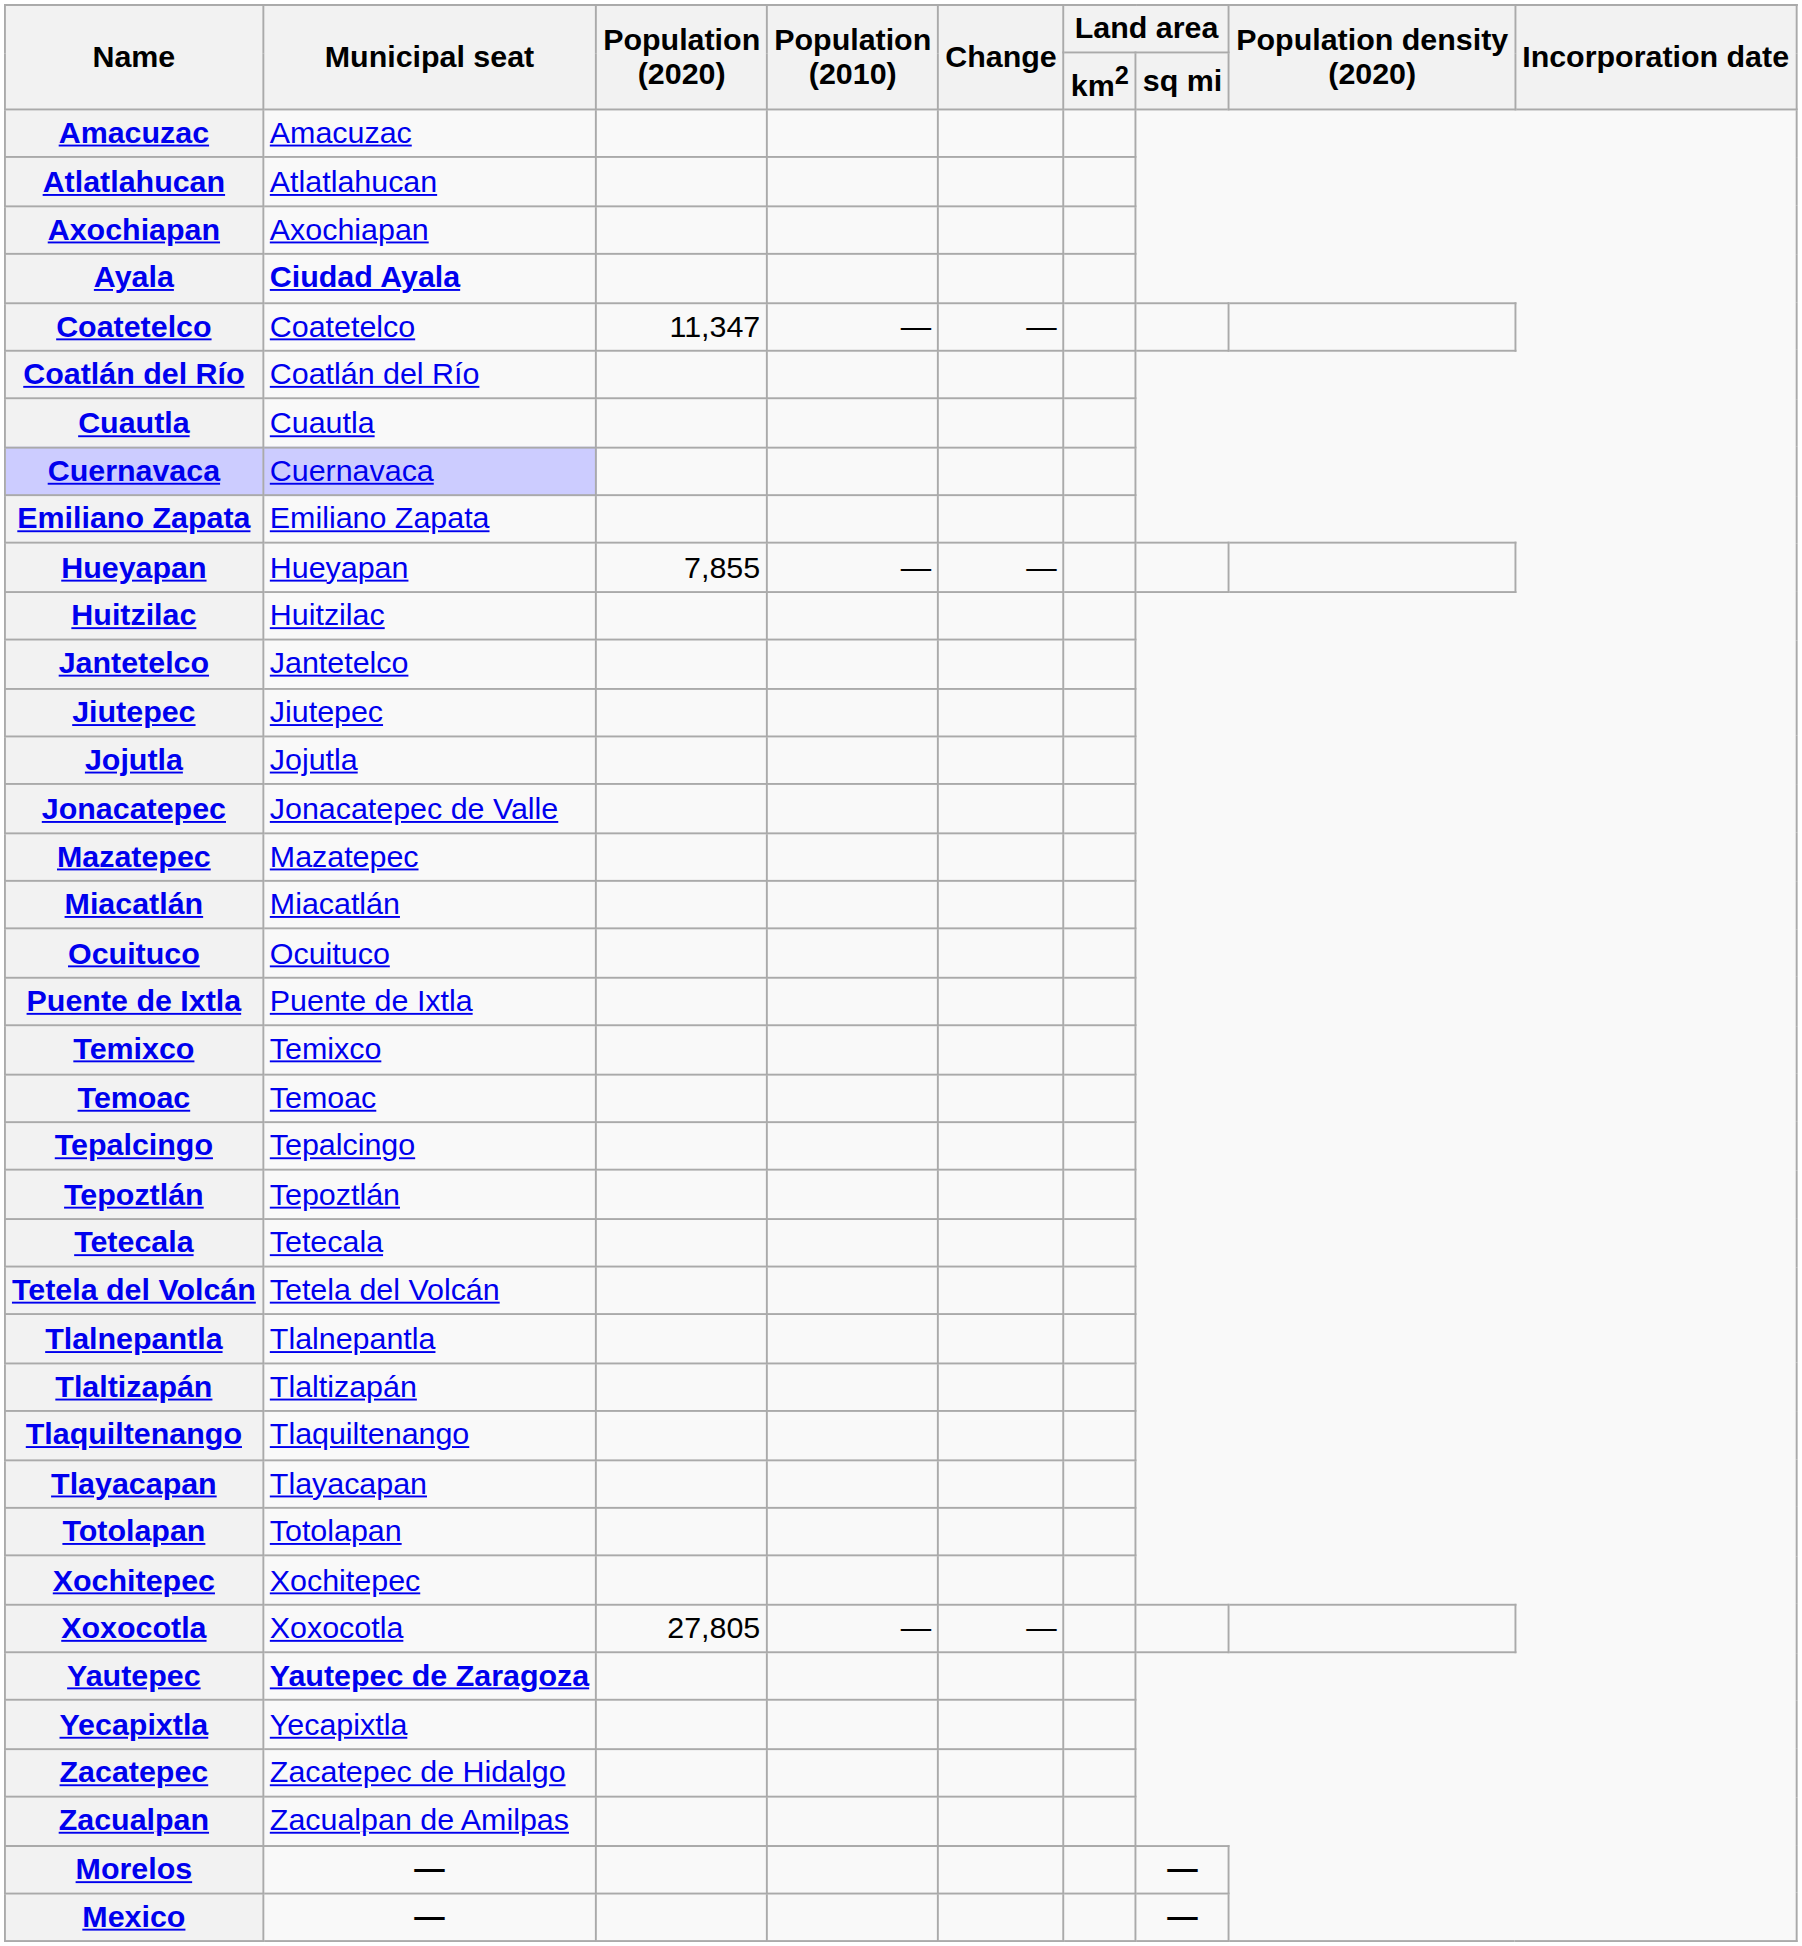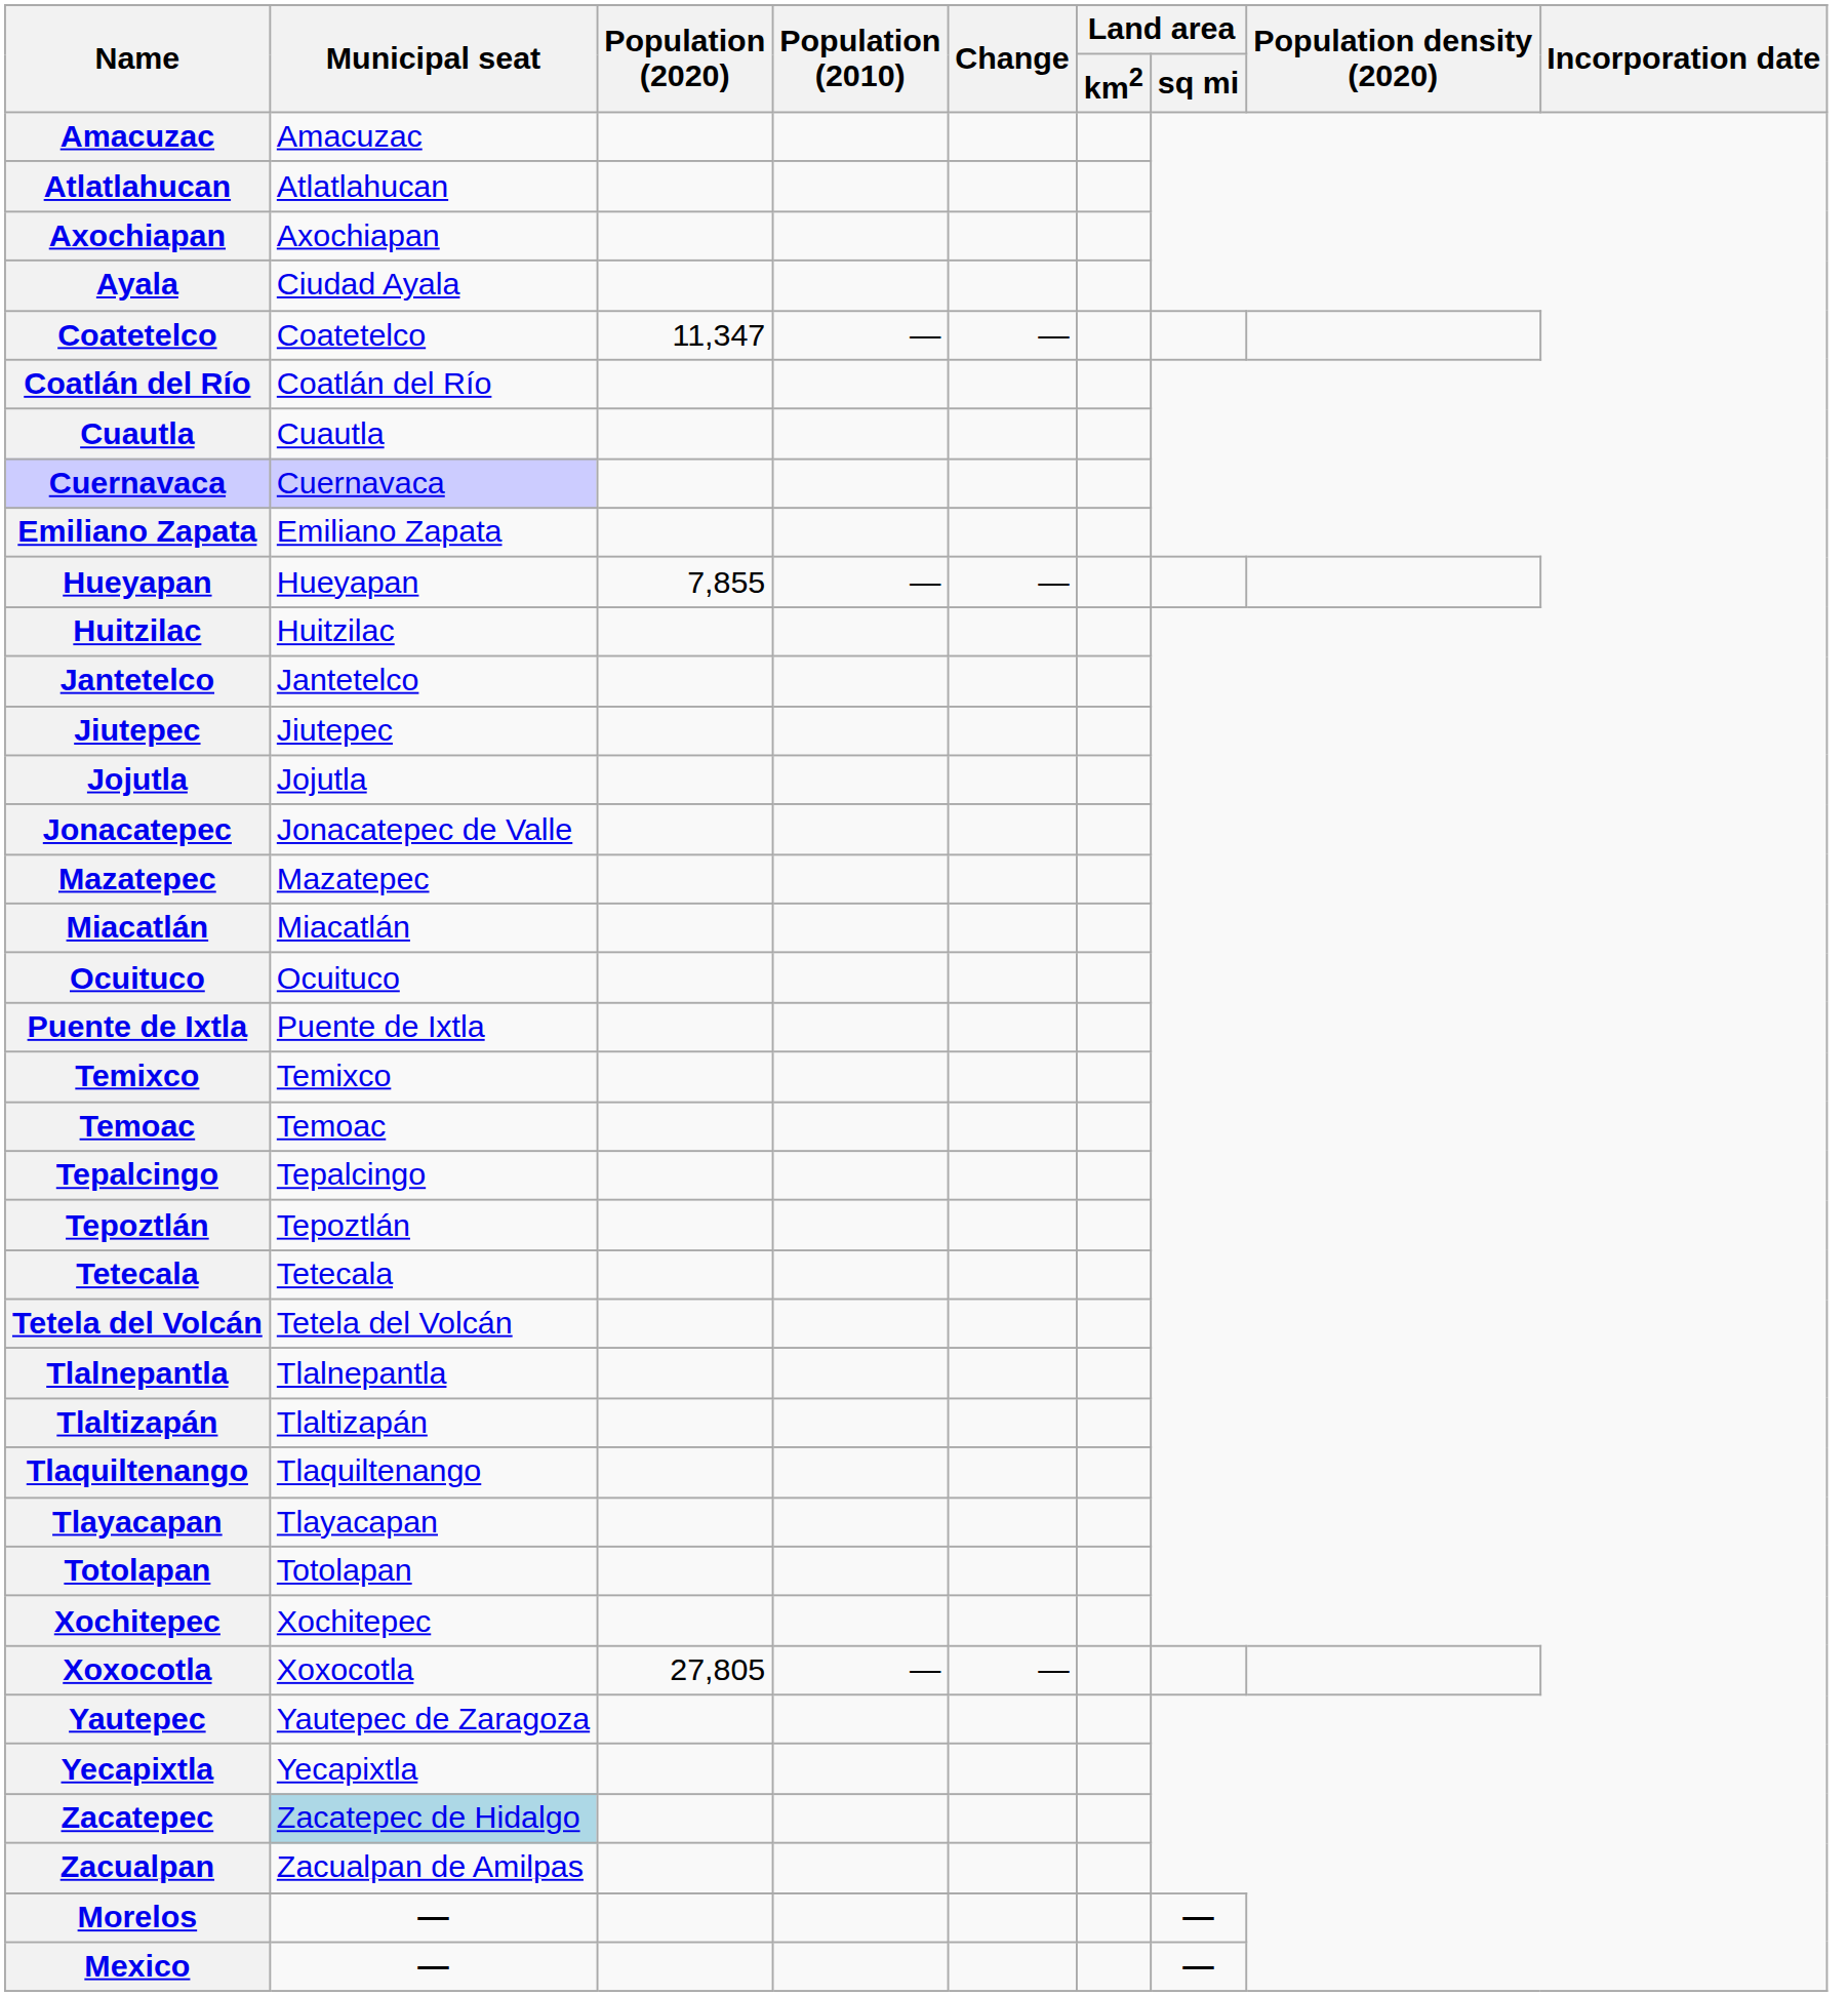Ayala | Municipal seat: bold -> normal
Yautepec | Municipal seat: bold -> normal
Zacatepec | Municipal seat: no background -> lightblue background
